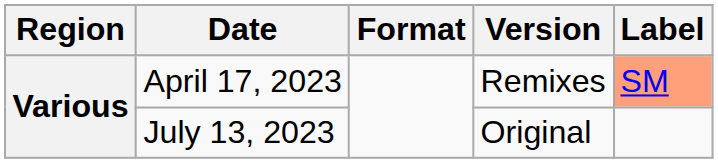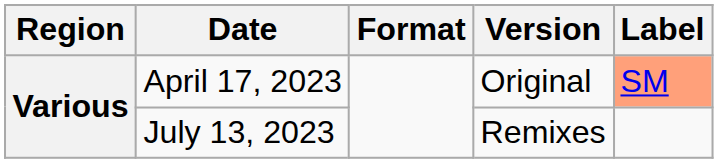April 17, 2023 | Version: Remixes -> Original
July 13, 2023 | Version: Original -> Remixes
